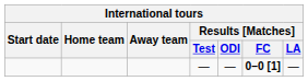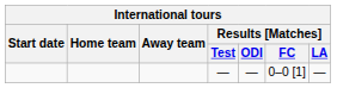row 4 | Results [Matches] / FC: bold -> normal
